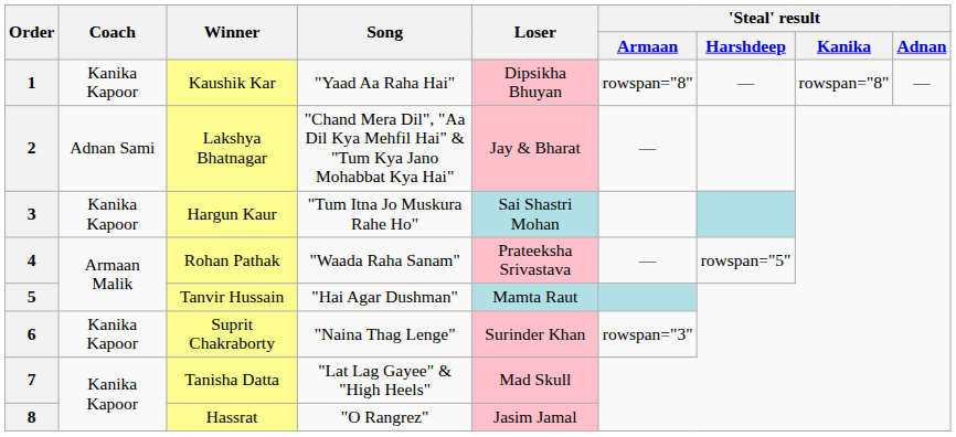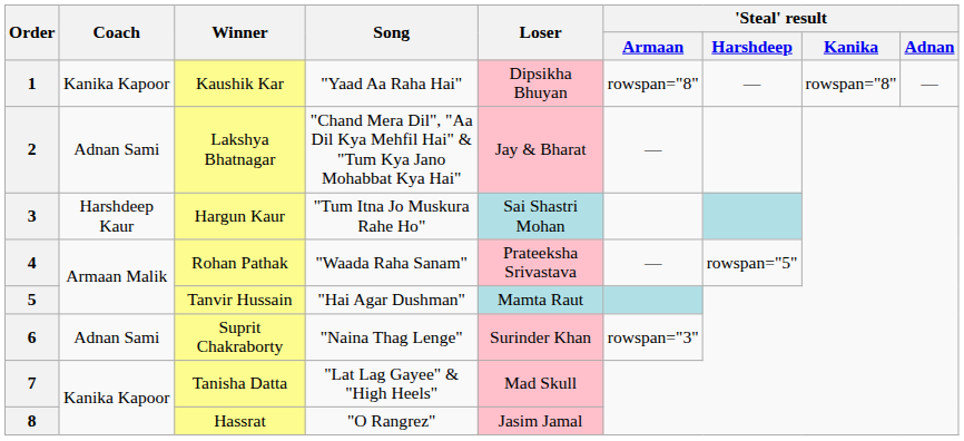3 | Coach: Kanika Kapoor -> Harshdeep Kaur
6 | Coach: Kanika Kapoor -> Adnan Sami
